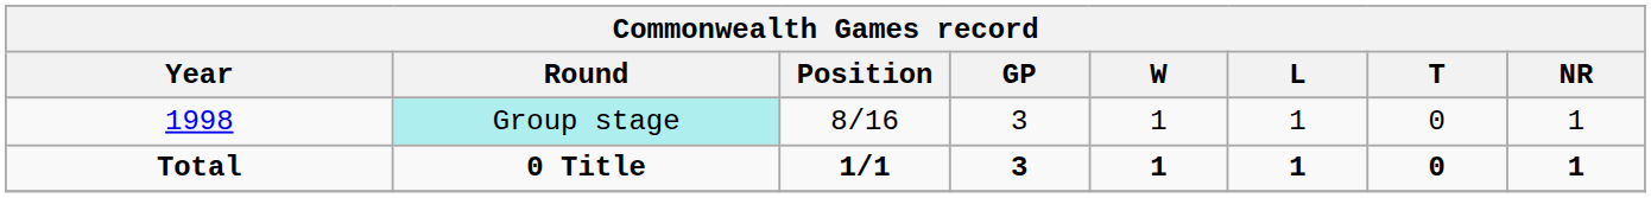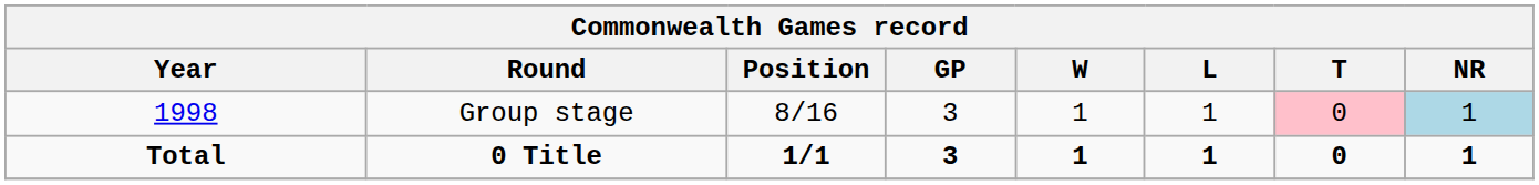1998 | Round: paleturquoise background -> no background
1998 | T: no background -> pink background
1998 | NR: no background -> lightblue background
